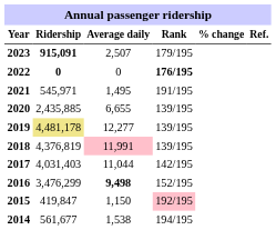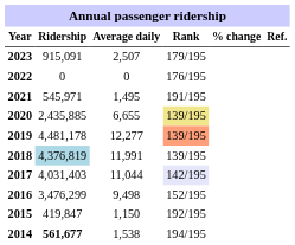2023 | Ridership: bold -> normal
2022 | Ridership: bold -> normal
2022 | Rank: bold -> normal
2020 | Rank: no background -> khaki background
2019 | Ridership: khaki background -> no background
2019 | Rank: no background -> lightsalmon background
2018 | Ridership: no background -> lightblue background
2018 | Average daily: pink background -> no background
2017 | Rank: no background -> lavender background
2016 | Average daily: bold -> normal
2015 | Rank: pink background -> no background
2014 | Ridership: normal -> bold
